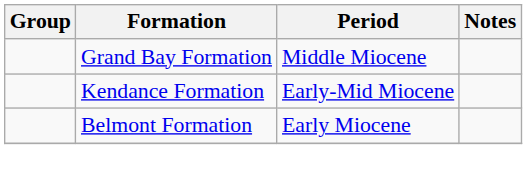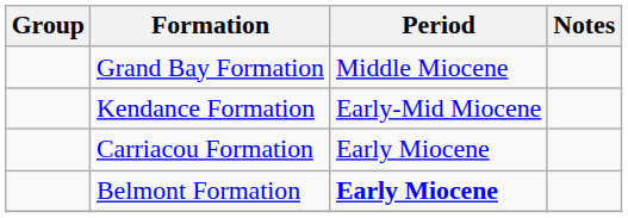+ row: Carriacou Formation | Early Miocene
Belmont Formation | Period: normal -> bold
